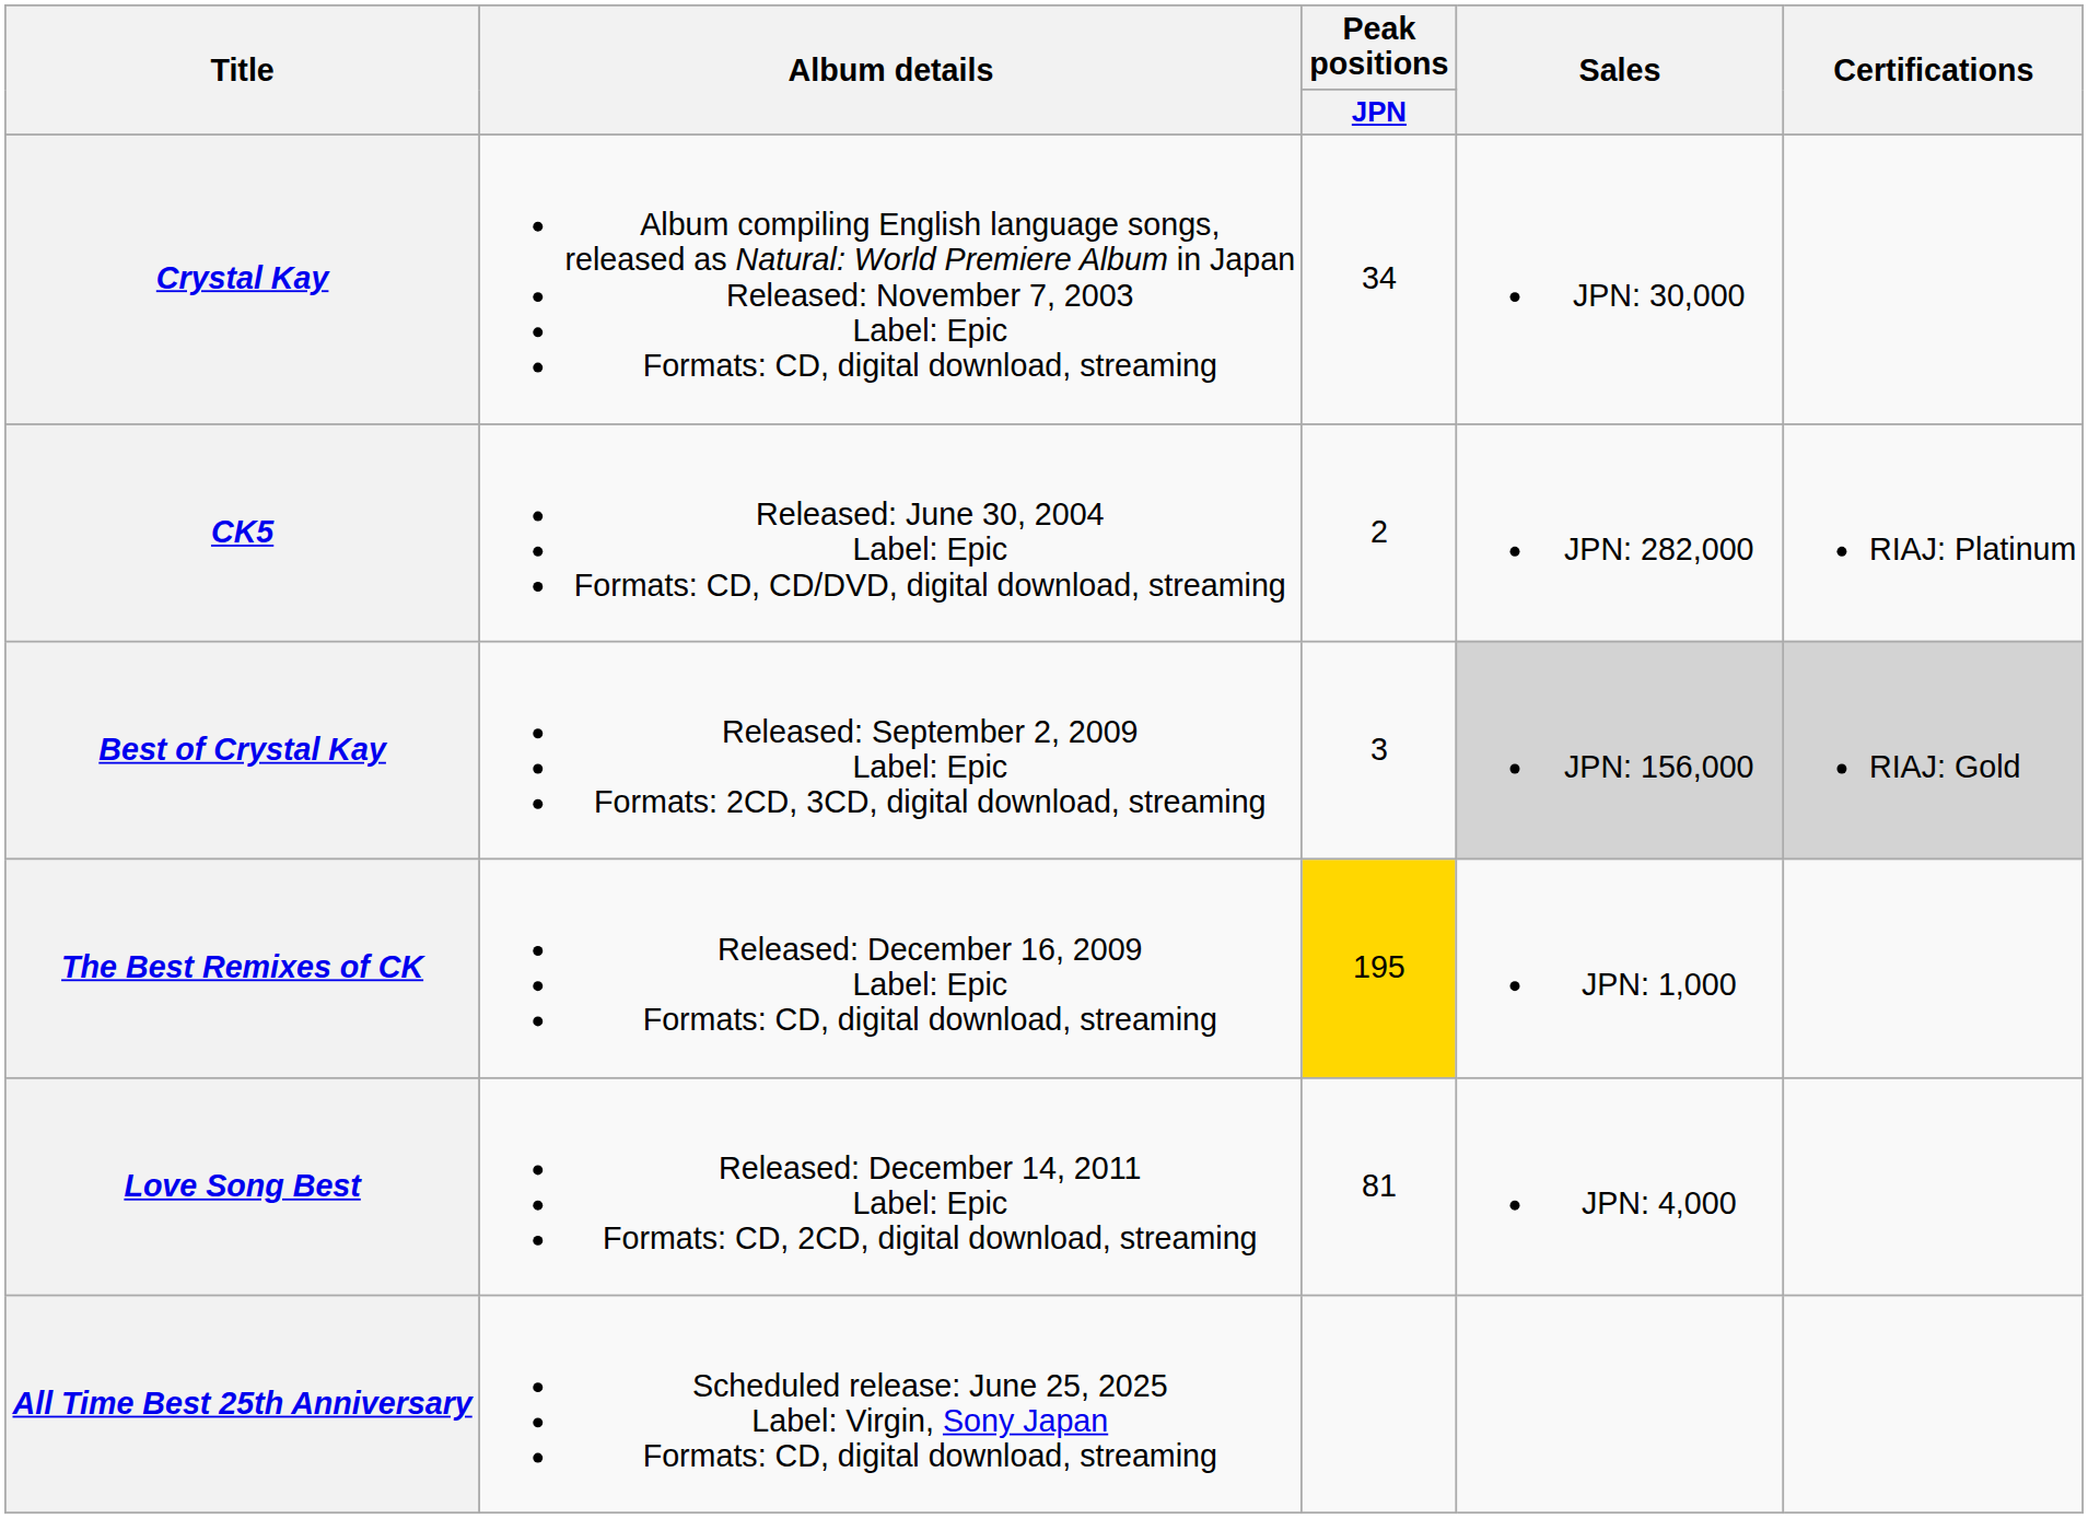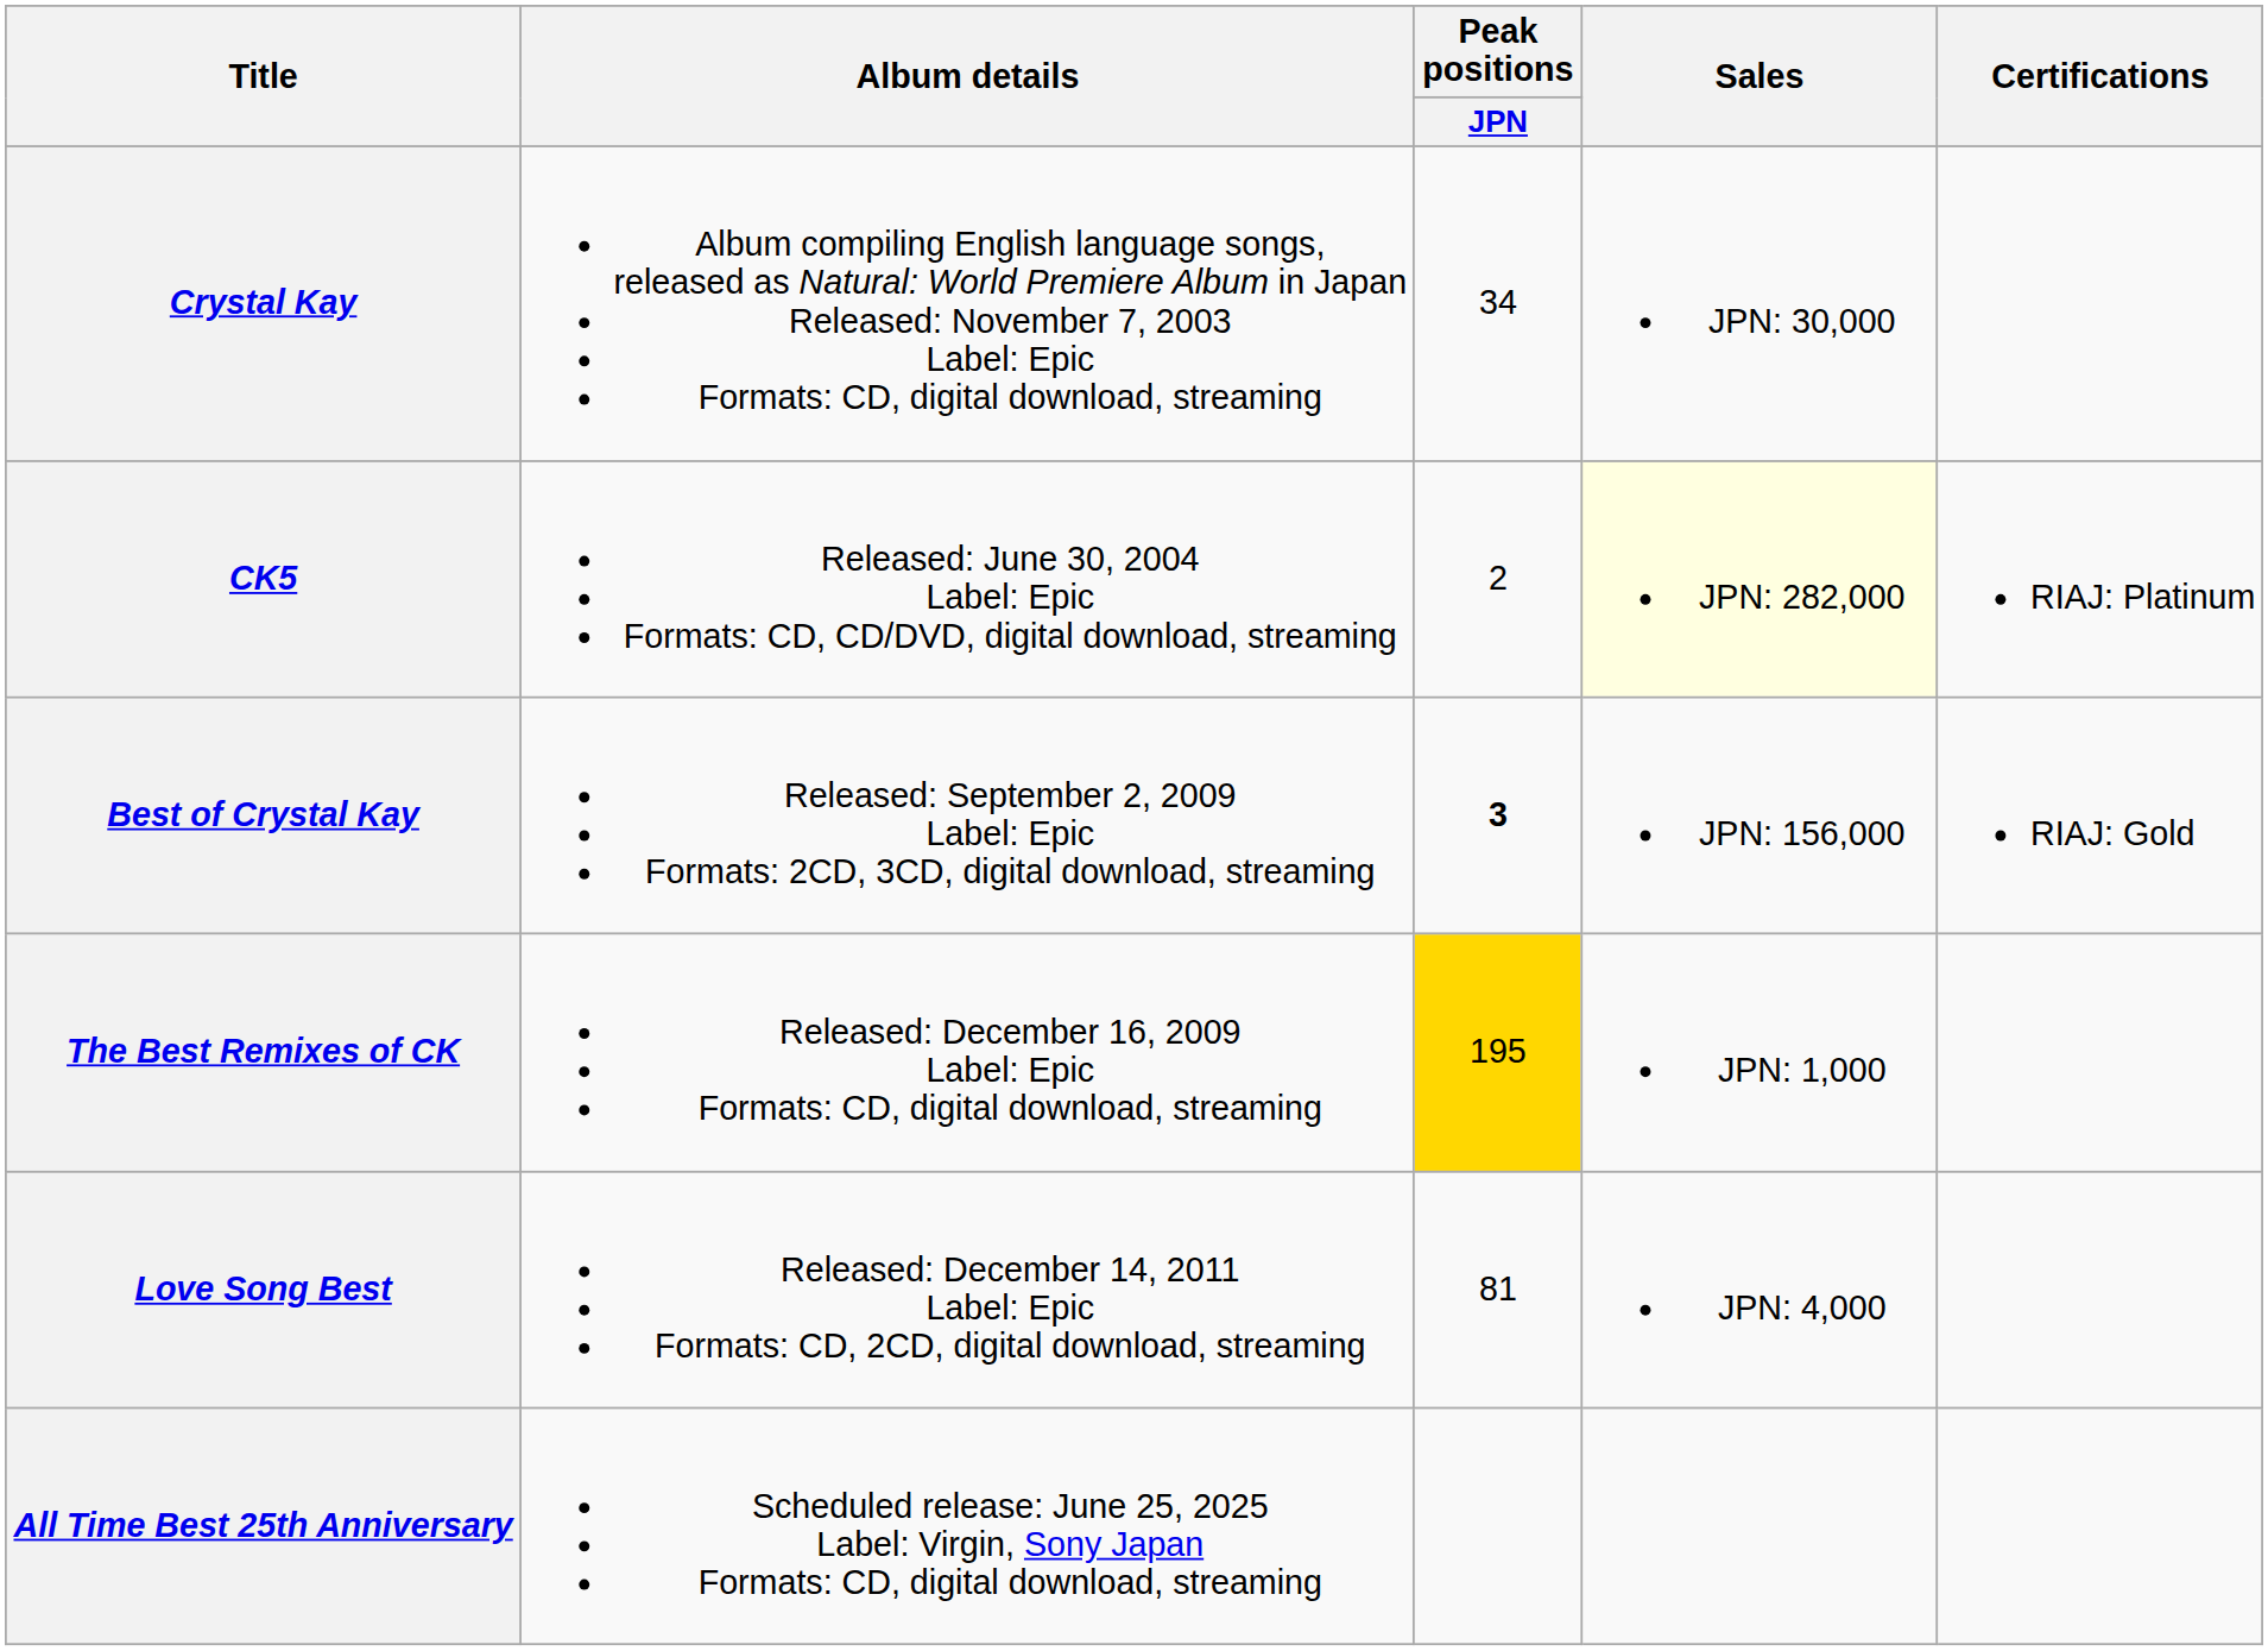CK5 | Sales: no background -> lightyellow background
Best of Crystal Kay | Peak positions / JPN: normal -> bold
Best of Crystal Kay | Sales: lightgrey background -> no background
Best of Crystal Kay | Certifications: lightgrey background -> no background
